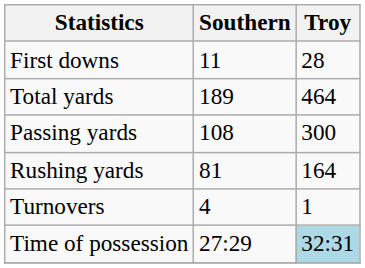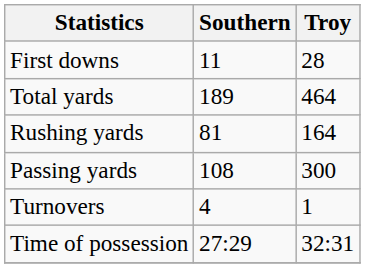rows swapped: Rushing yards <-> Passing yards
Time of possession | Troy: lightblue background -> no background
